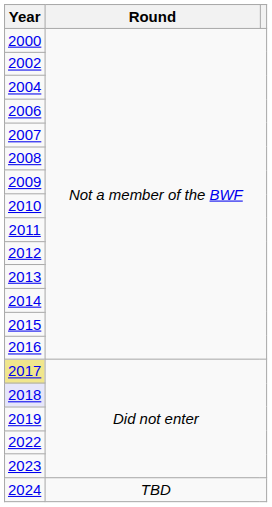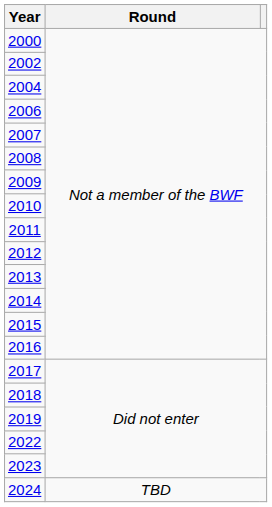2017 | Year: khaki background -> no background
2018 | Year: lavender background -> no background
